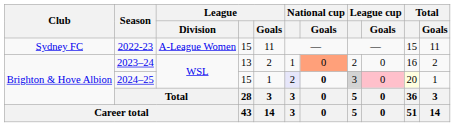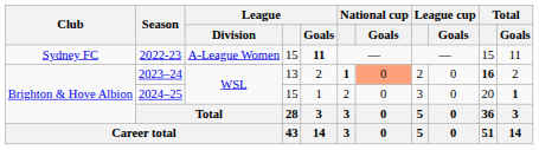2022-23 | League / Goals: normal -> bold
2023–24 | National cup: normal -> bold
2023–24 | Total: normal -> bold
2024–25 | National cup: lavender background -> no background
2024–25 | National cup / Goals: bold -> normal
2024–25 | League cup: lightgrey background -> no background
2024–25 | League cup / Goals: pink background -> no background
2024–25 | Total: lightyellow background -> no background
2024–25 | Total / Goals: normal -> bold
